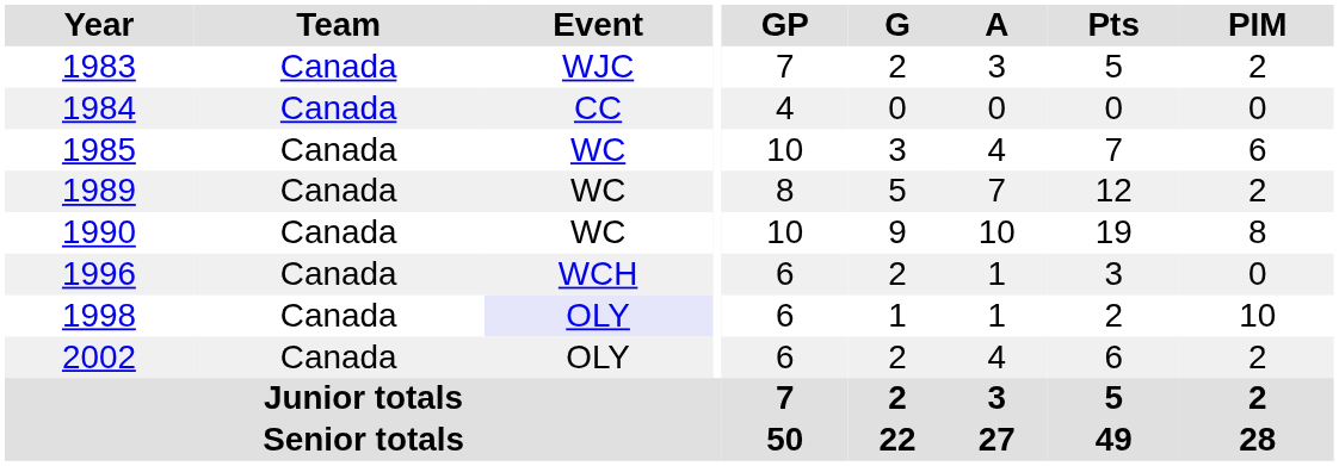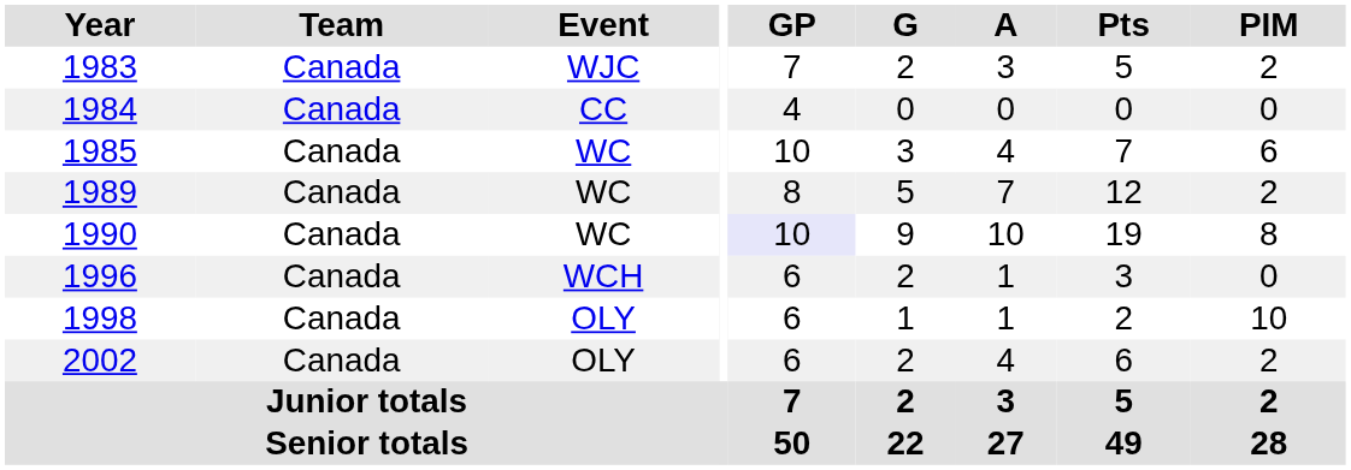1990 | GP: no background -> lavender background
1998 | Event: lavender background -> no background
